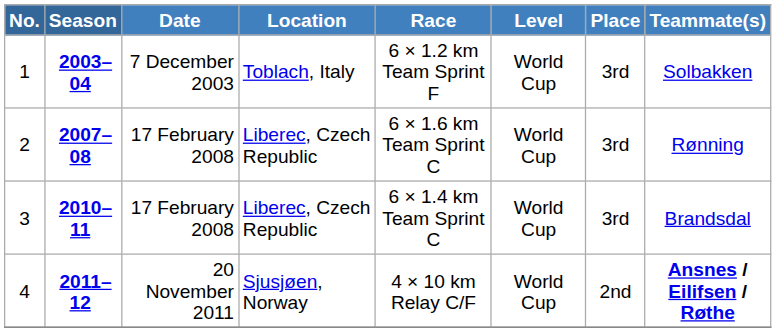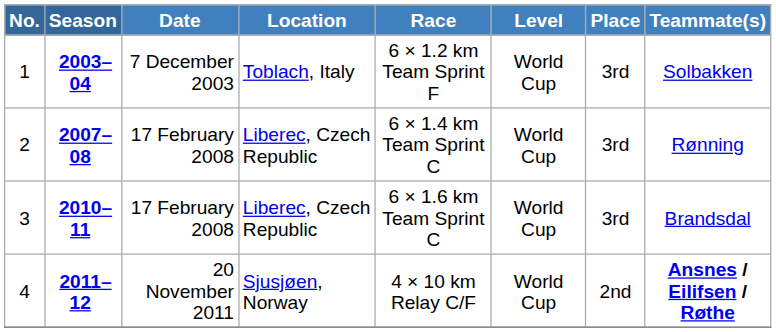2 | Race: 6 × 1.6 km Team Sprint C -> 6 × 1.4 km Team Sprint C
3 | Race: 6 × 1.4 km Team Sprint C -> 6 × 1.6 km Team Sprint C
